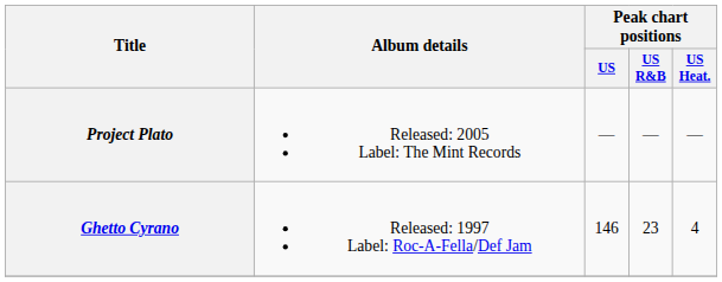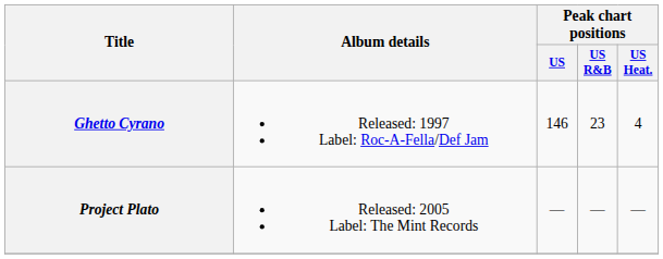rows swapped: Ghetto Cyrano <-> Project Plato
